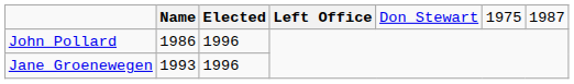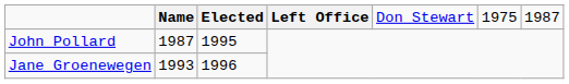John Pollard | column 2: 1986 -> 1987
John Pollard | column 3: 1996 -> 1995
